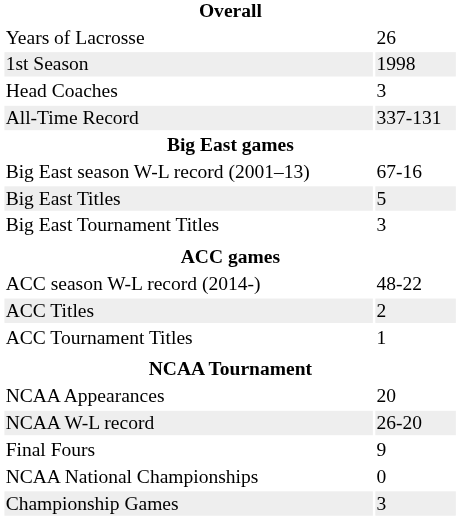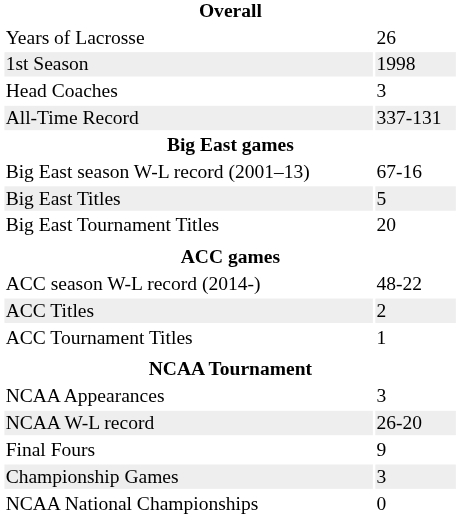Big East Tournament Titles | column 2: 3 -> 20
NCAA Appearances | column 2: 20 -> 3
rows swapped: Championship Games <-> NCAA National Championships
